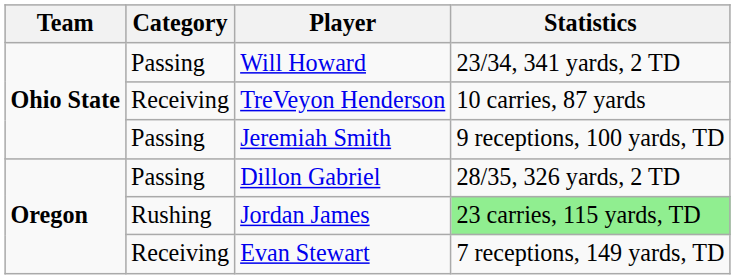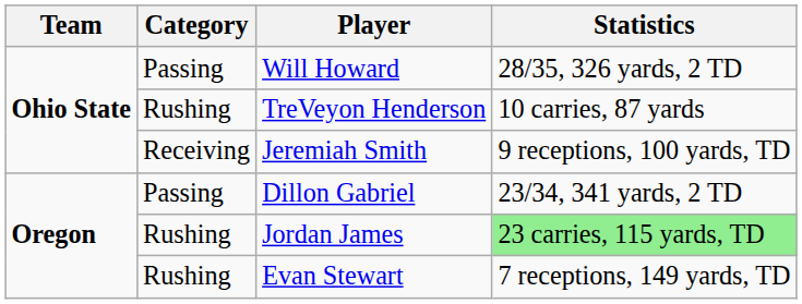Will Howard | Statistics: 23/34, 341 yards, 2 TD -> 28/35, 326 yards, 2 TD
TreVeyon Henderson | Category: Receiving -> Rushing
Jeremiah Smith | Category: Passing -> Receiving
Dillon Gabriel | Statistics: 28/35, 326 yards, 2 TD -> 23/34, 341 yards, 2 TD
Evan Stewart | Category: Receiving -> Rushing
